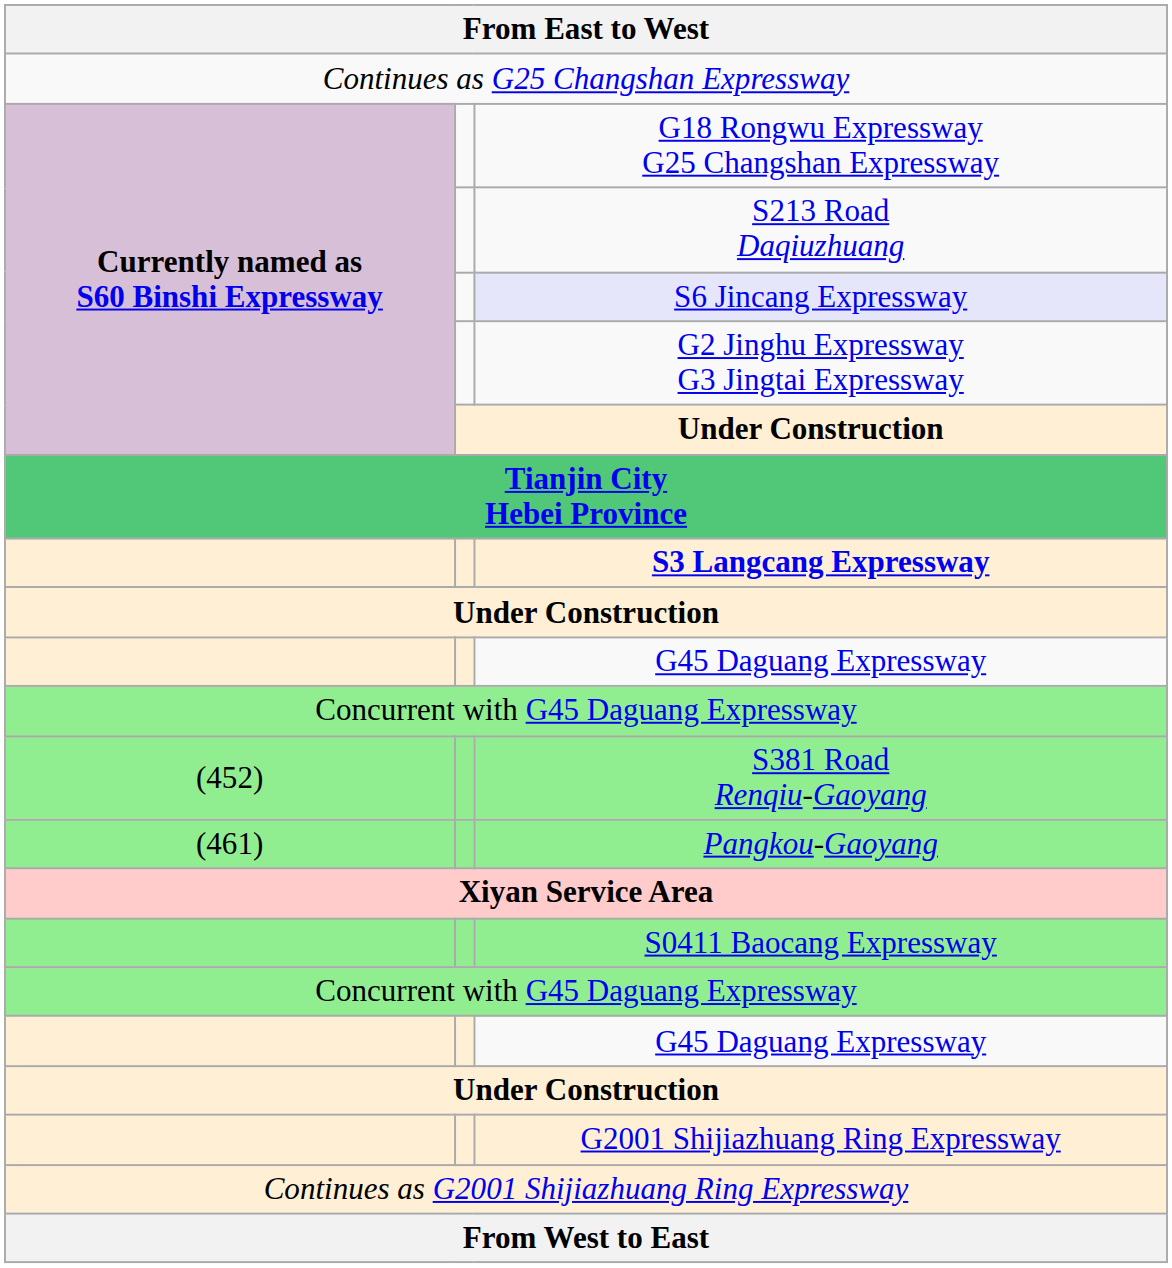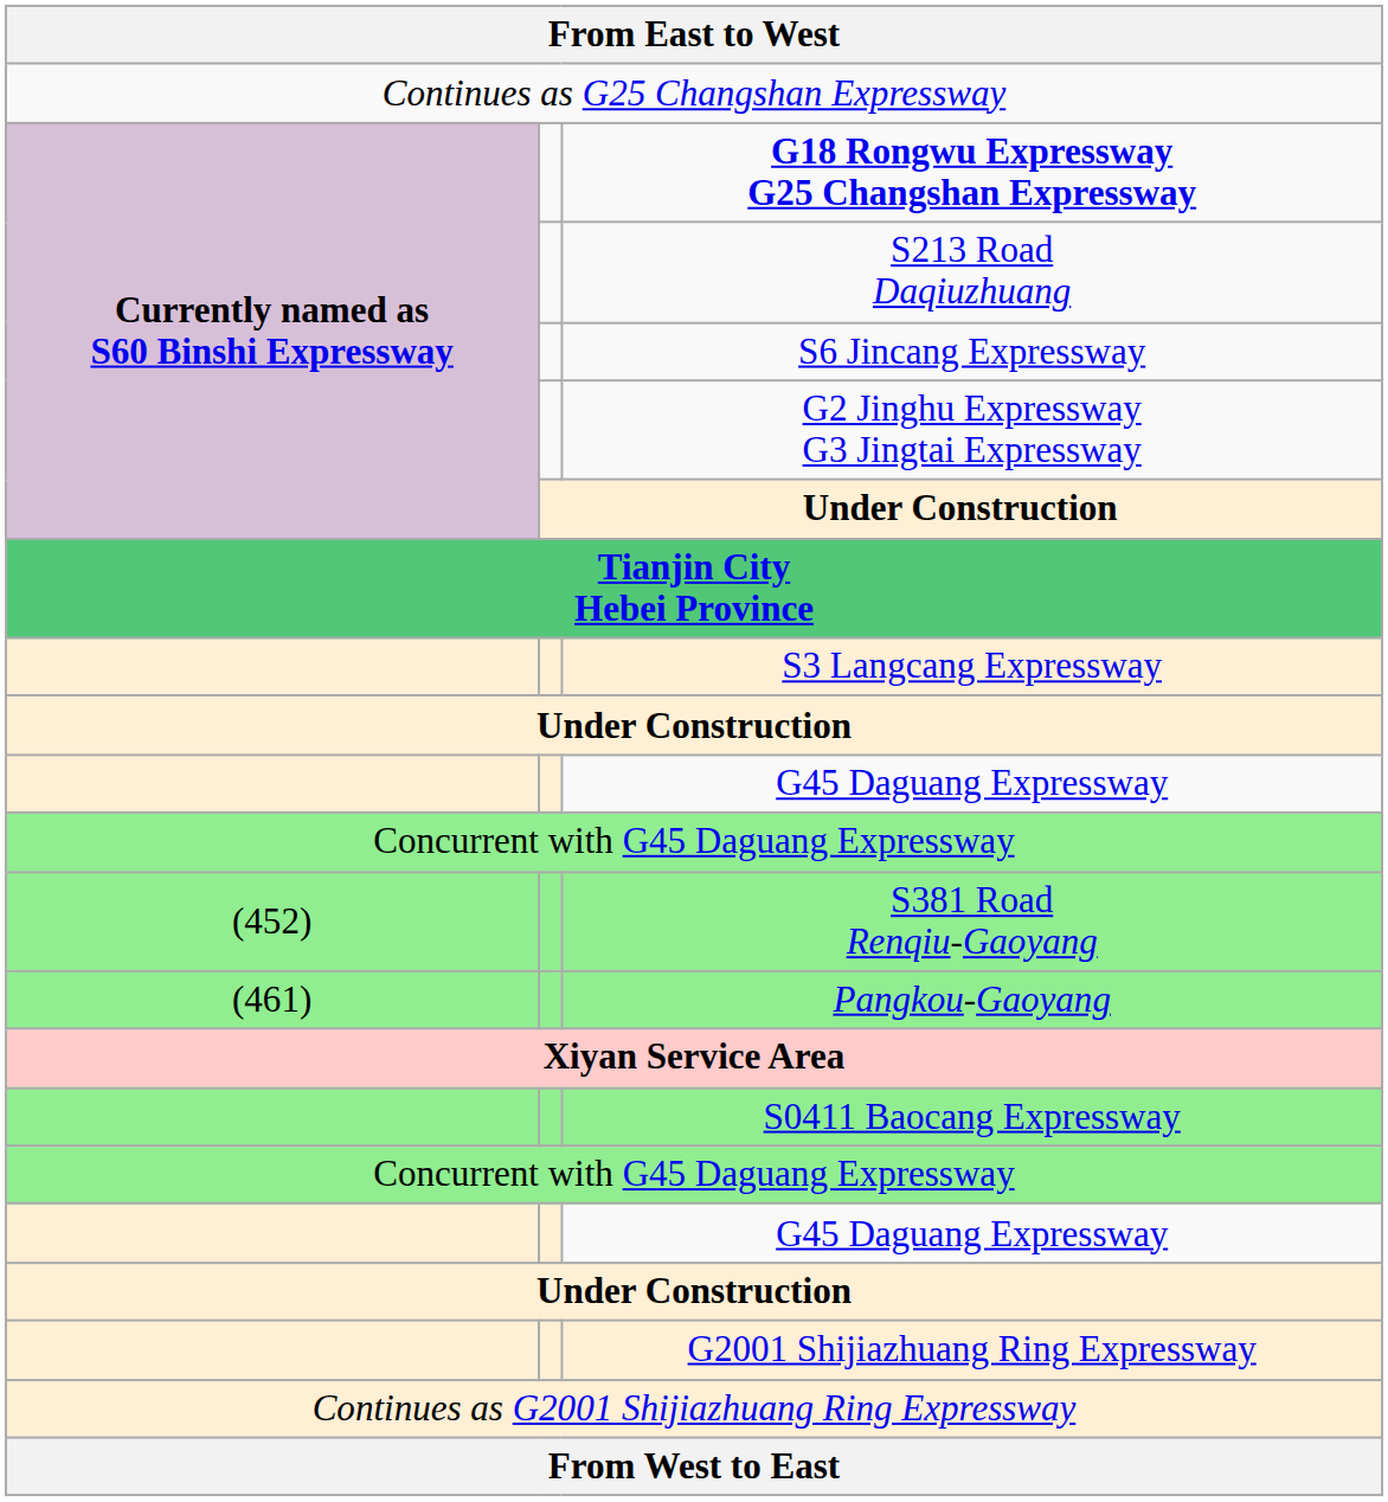G18 Rongwu Expressway G25 Changshan Expressway | column 3: normal -> bold
S6 Jincang Expressway | column 3: lavender background -> no background
S3 Langcang Expressway | column 3: bold -> normal
